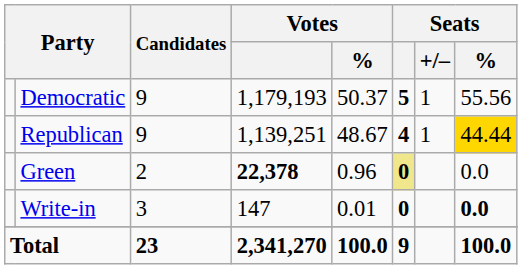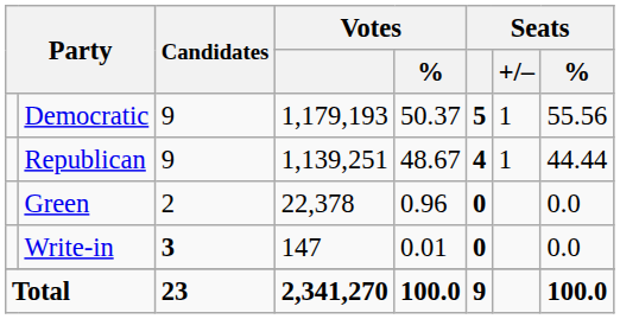Republican | Seats / %: gold background -> no background
Green | Votes: bold -> normal
Green | Seats: khaki background -> no background
Write-in | Candidates: normal -> bold
Write-in | Seats / %: bold -> normal
